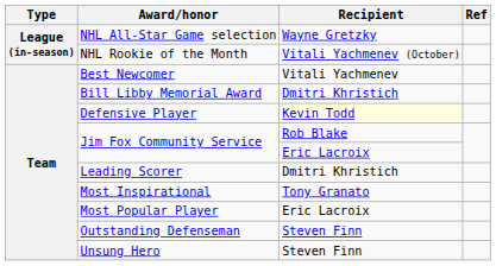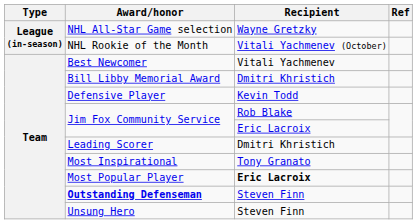Defensive Player | Recipient: lightyellow background -> no background
Most Popular Player | Recipient: normal -> bold
Outstanding Defenseman | Award/honor: normal -> bold
